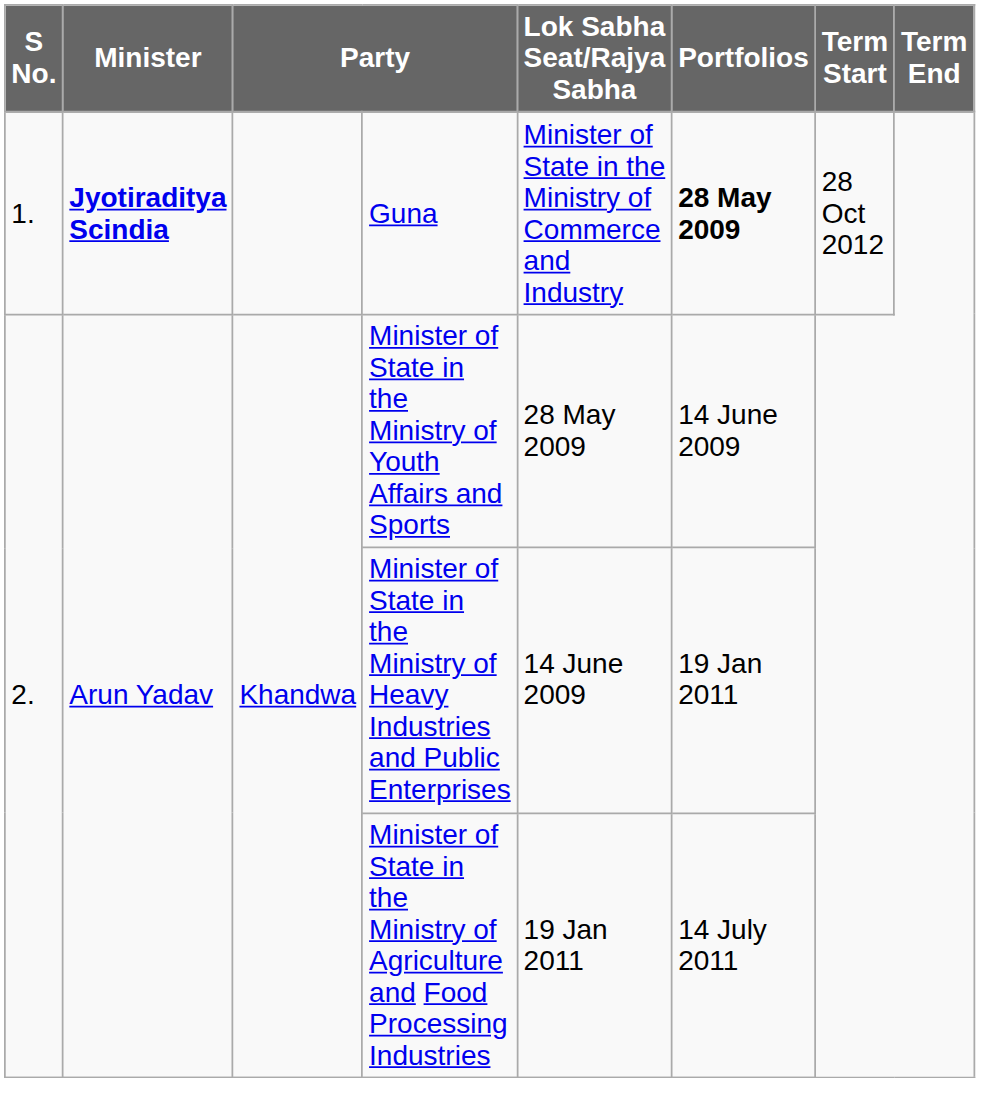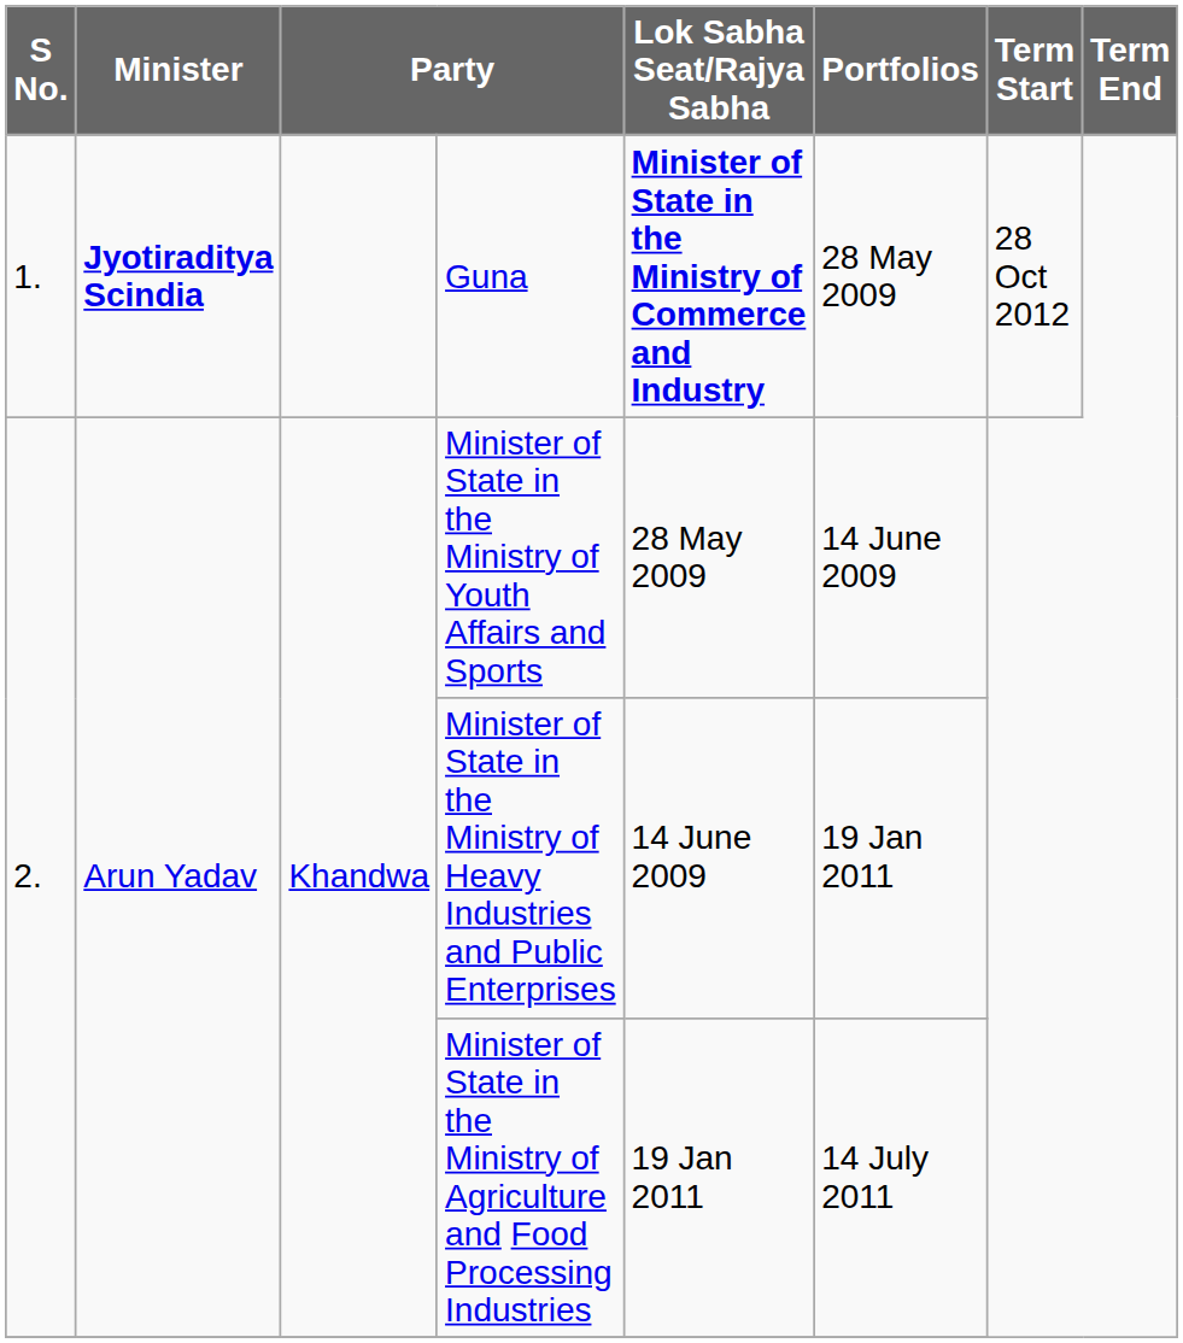Guna | Lok Sabha Seat/Rajya Sabha: normal -> bold
Guna | Portfolios: bold -> normal
